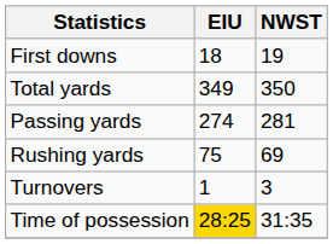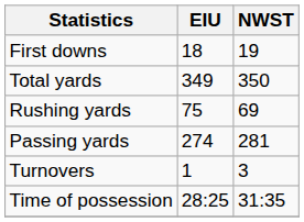rows swapped: Rushing yards <-> Passing yards
Time of possession | EIU: gold background -> no background
